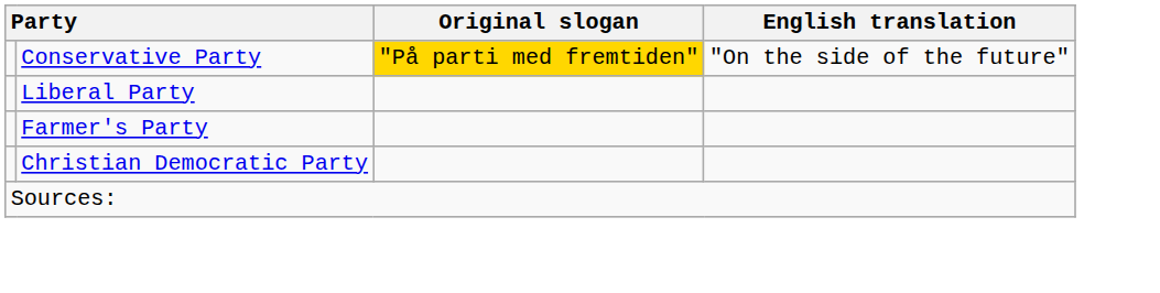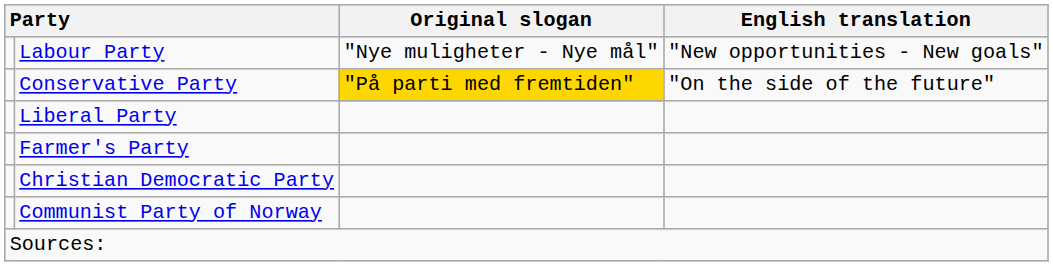+ row: Labour Party | "Nye muligheter - Nye mål" | "New opportunities - New goals"
+ row: Communist Party of Norway
